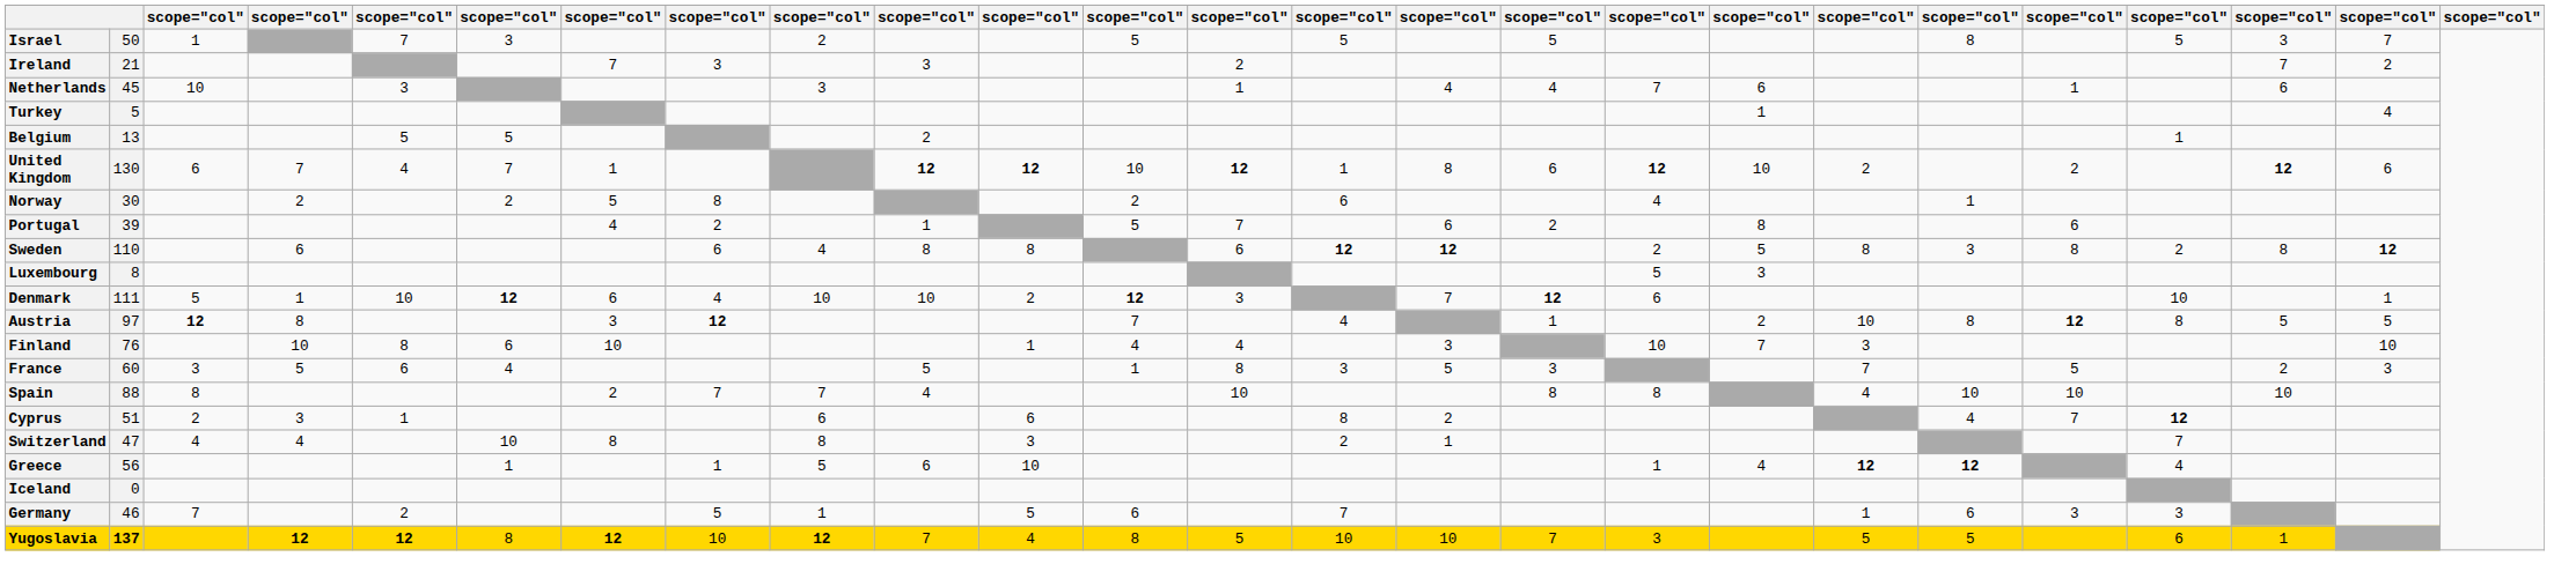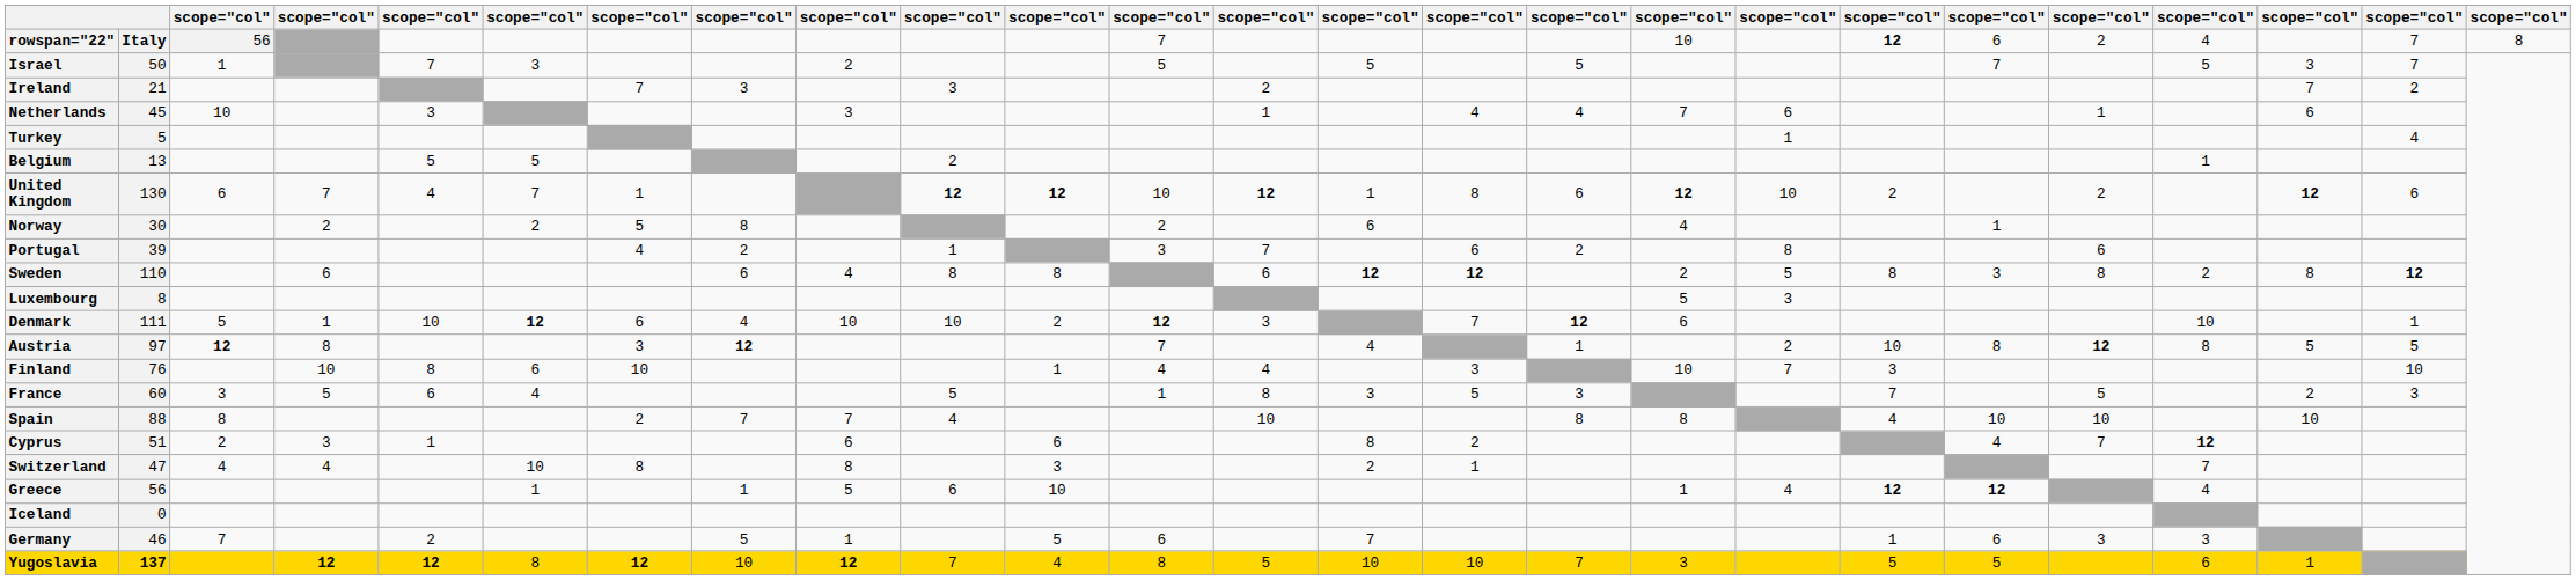+ row: rowspan="22" | Italy | 56 | 7 | 10 | 12 | 6 | 2 | 4 | 7 | 8
Israel | column 20: 8 -> 7
Portugal | column 12: 5 -> 3
